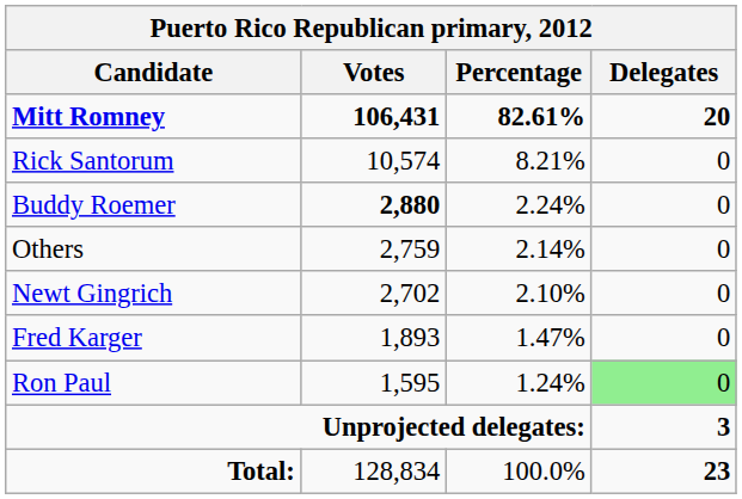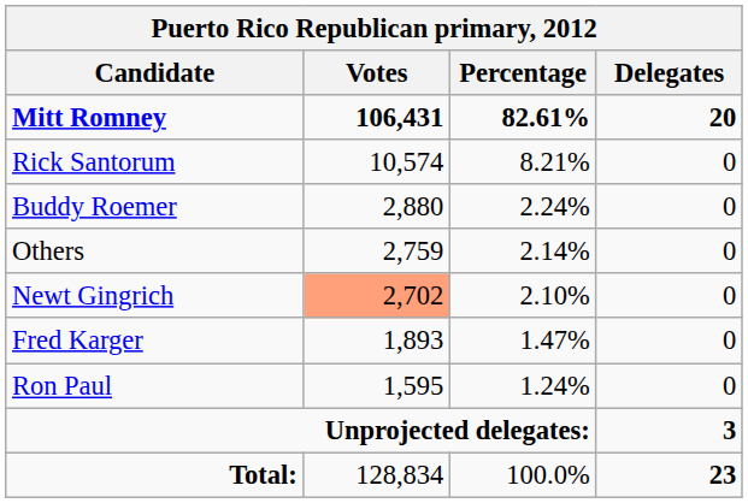Buddy Roemer | Votes: bold -> normal
Newt Gingrich | Votes: no background -> lightsalmon background
Ron Paul | Delegates: lightgreen background -> no background
